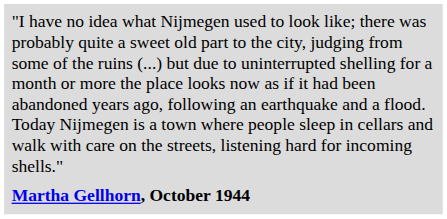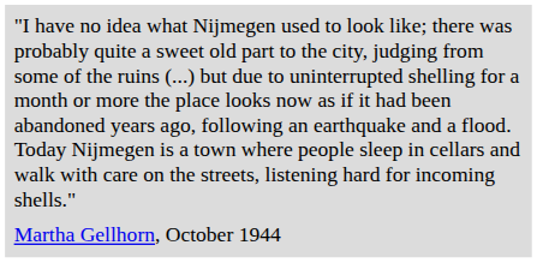row 2 | column 1: bold -> normal
